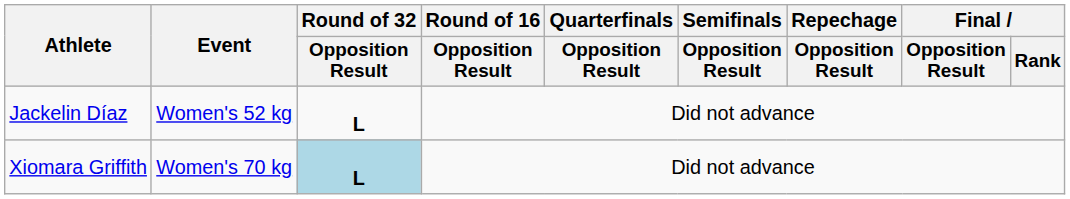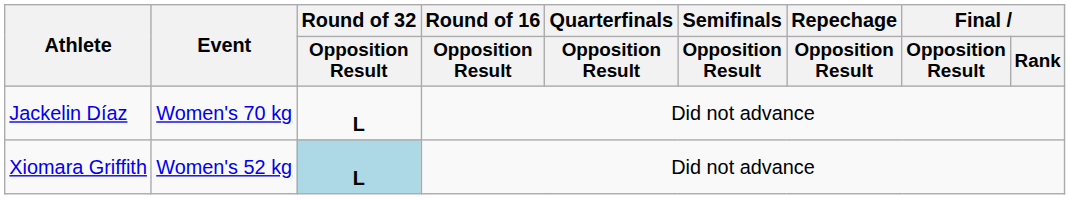Jackelin Díaz | Event: Women's 52 kg -> Women's 70 kg
Xiomara Griffith | Event: Women's 70 kg -> Women's 52 kg
